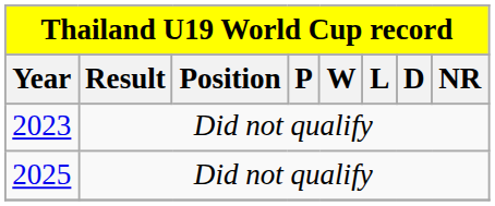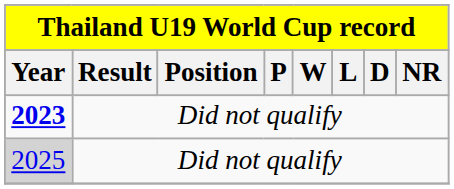2023 | Year: normal -> bold
2025 | Year: no background -> lightgrey background
